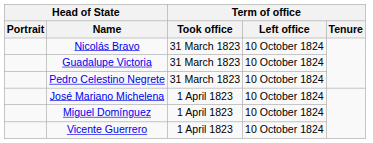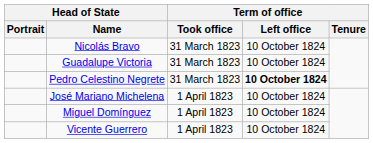Pedro Celestino Negrete | Term of office / Left office: normal -> bold
